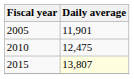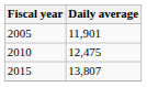2015 | Daily average: lightyellow background -> no background
